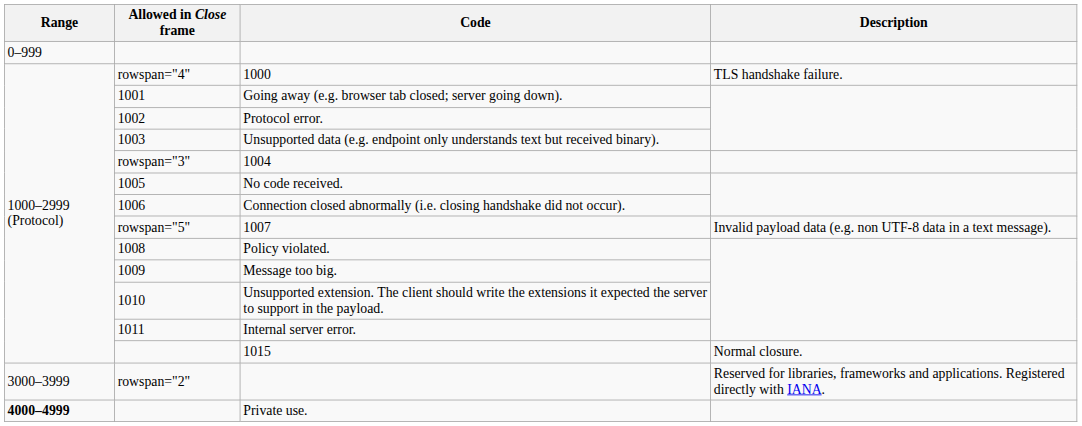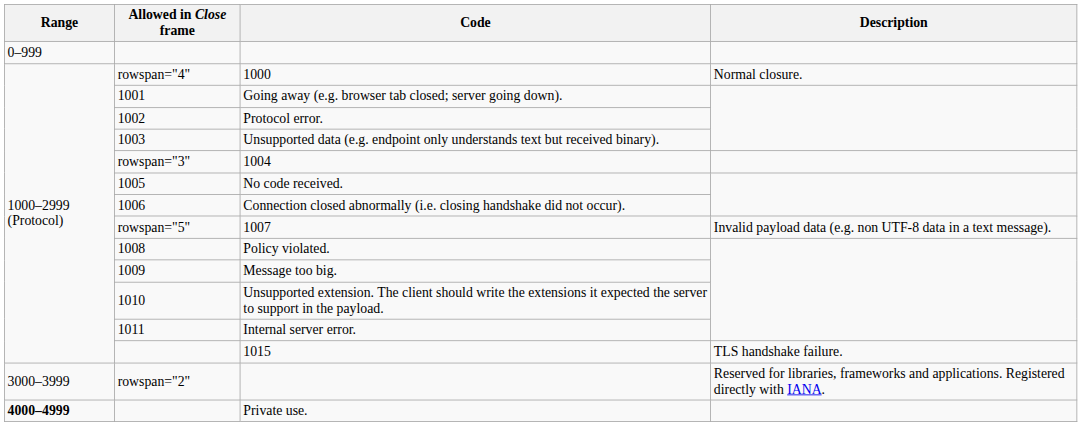1000 | Description: TLS handshake failure. -> Normal closure.
1015 | Description: Normal closure. -> TLS handshake failure.
